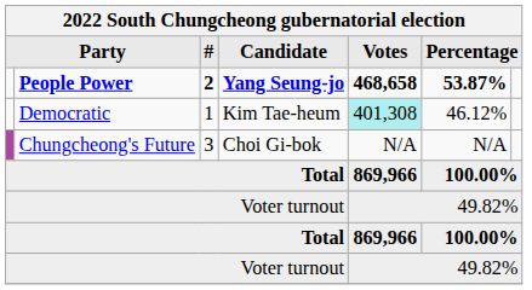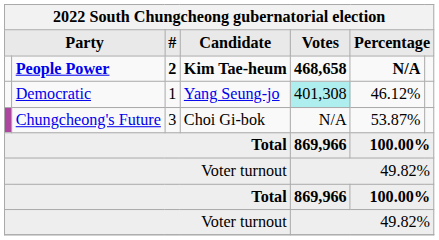People Power | Candidate: Yang Seung-jo -> Kim Tae-heum
People Power | column 6: 53.87% -> N/A
Democratic | Candidate: Kim Tae-heum -> Yang Seung-jo
Chungcheong's Future | column 6: N/A -> 53.87%
